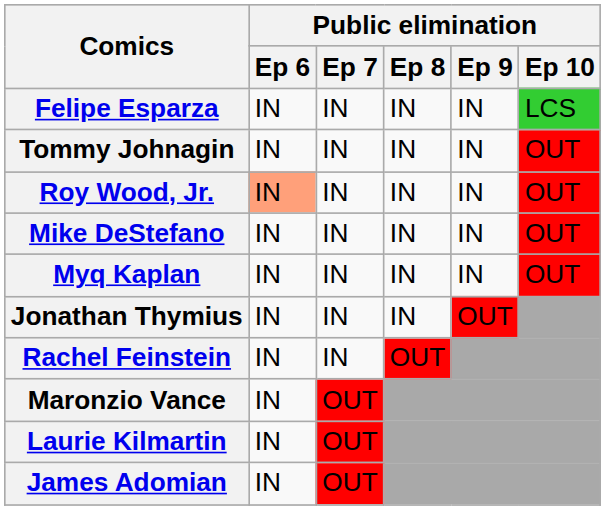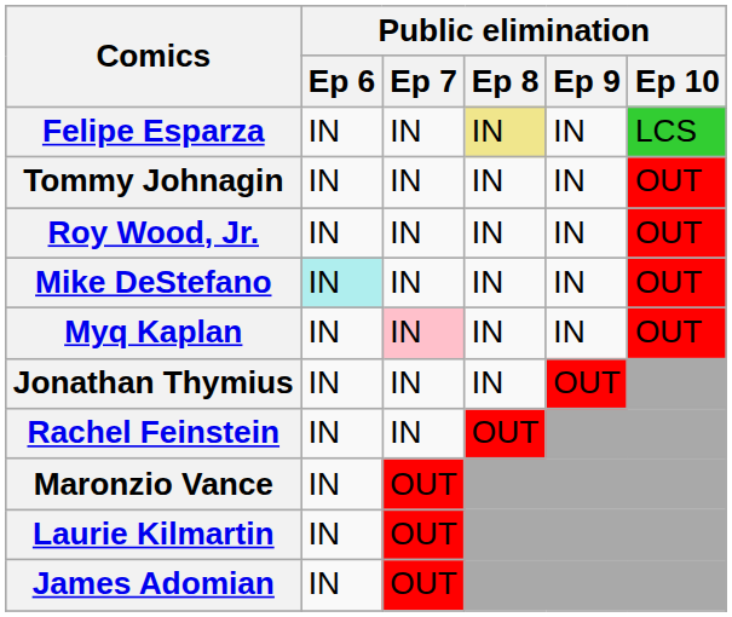Felipe Esparza | Public elimination / Ep 8: no background -> khaki background
Roy Wood, Jr. | Public elimination / Ep 6: lightsalmon background -> no background
Mike DeStefano | Public elimination / Ep 6: no background -> paleturquoise background
Myq Kaplan | Public elimination / Ep 7: no background -> pink background
